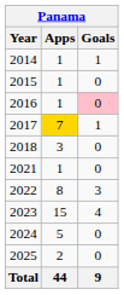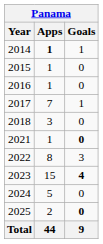2014 | Apps: normal -> bold
2016 | Goals: pink background -> no background
2017 | Apps: gold background -> no background
2021 | Goals: normal -> bold
2023 | Goals: normal -> bold
2025 | Goals: normal -> bold
